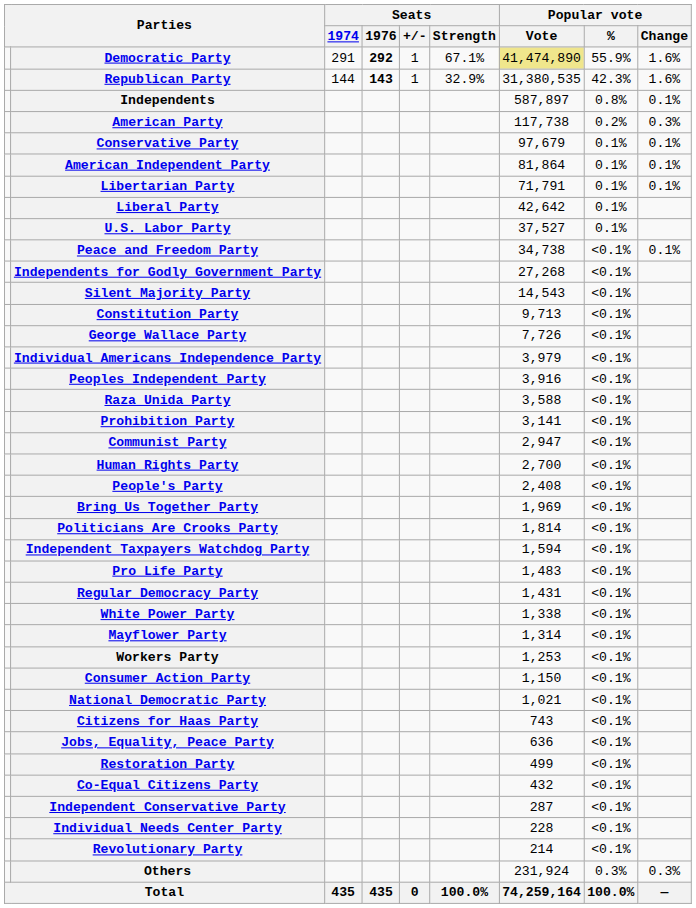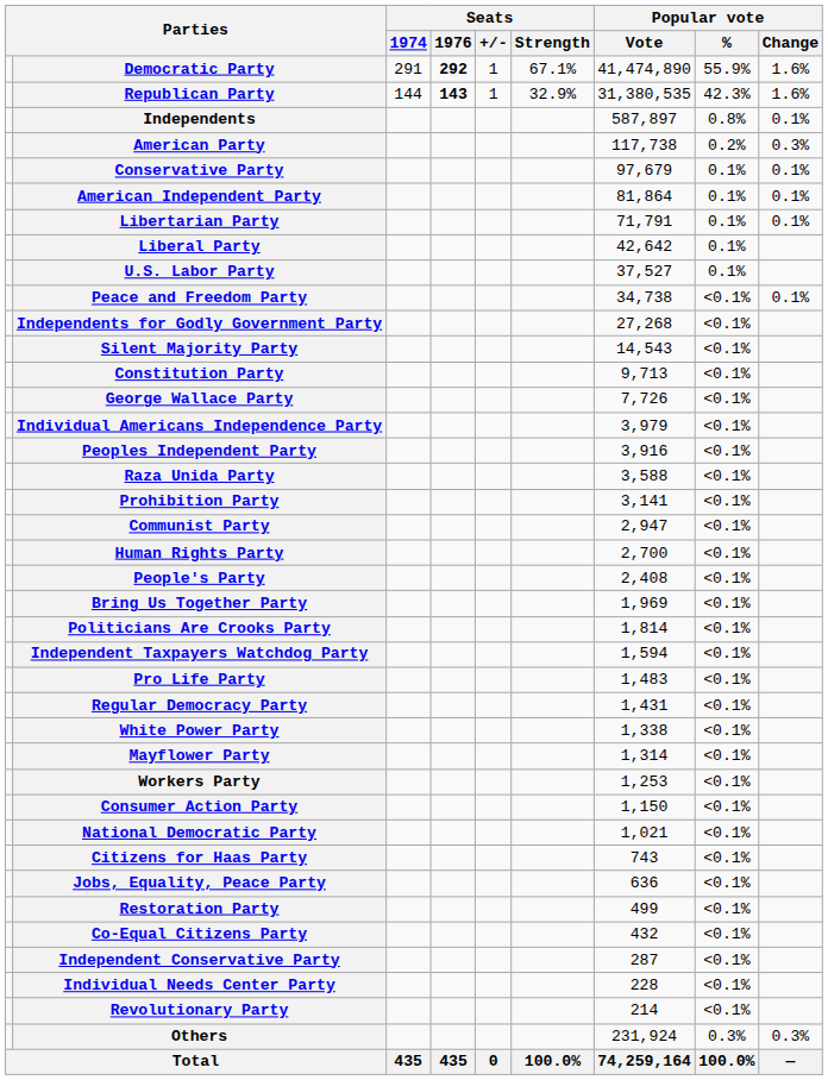Democratic Party | Popular vote / Vote: khaki background -> no background
